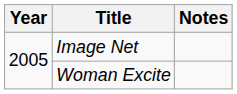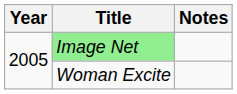Image Net | Title: no background -> lightgreen background
